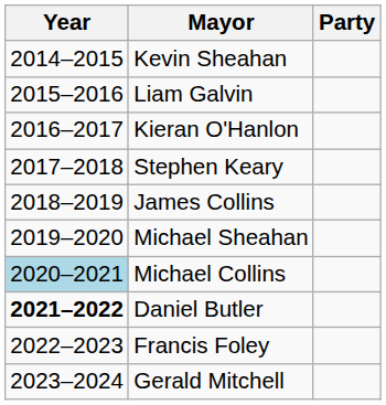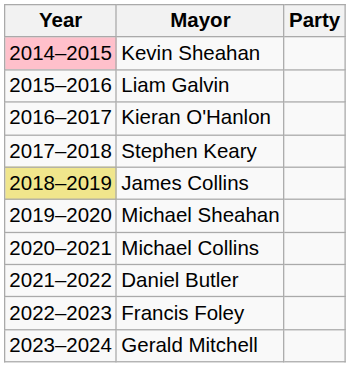Kevin Sheahan | Year: no background -> pink background
James Collins | Year: no background -> khaki background
Michael Collins | Year: lightblue background -> no background
Daniel Butler | Year: bold -> normal
